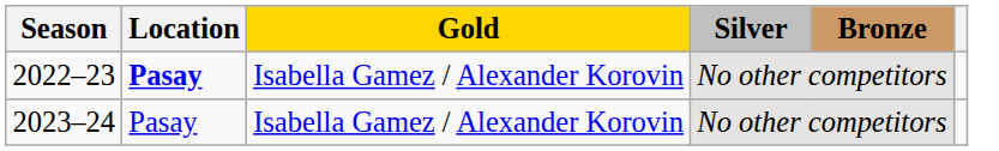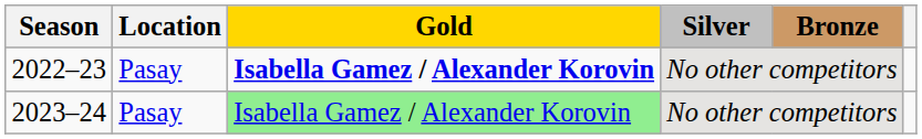2022–23 | Location: bold -> normal
2022–23 | Gold: normal -> bold
2023–24 | Gold: no background -> lightgreen background
